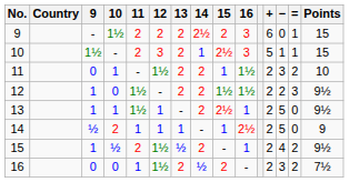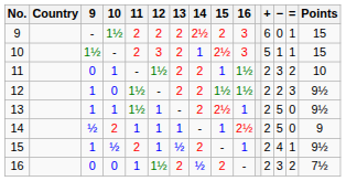row 8 | 12: 1½ -> 1
row 8 | =: 2 -> 1
